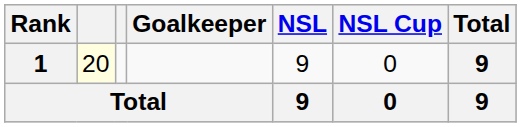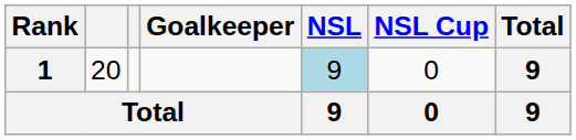1 | column 2: lightyellow background -> no background
1 | NSL: no background -> lightblue background
